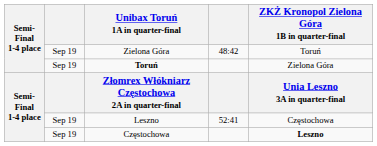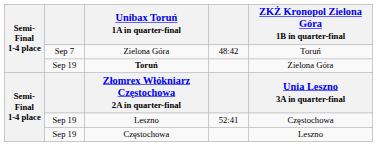row 2 | column 2: Sep 19 -> Sep 7
row 6 | ZKŻ Kronopol Zielona Góra 1B in quarter-final: bold -> normal
